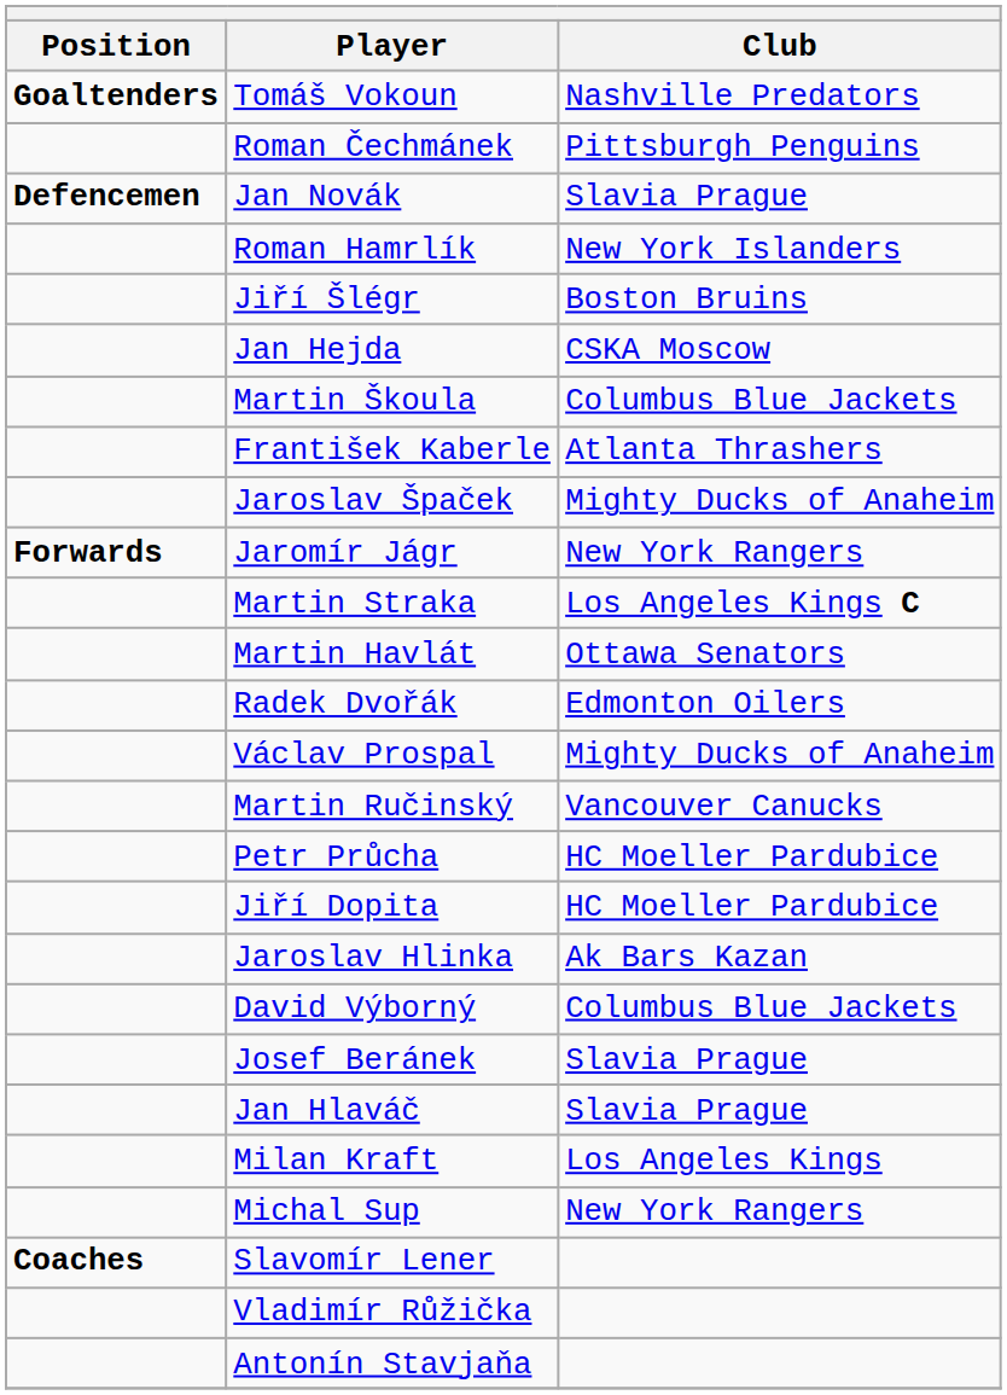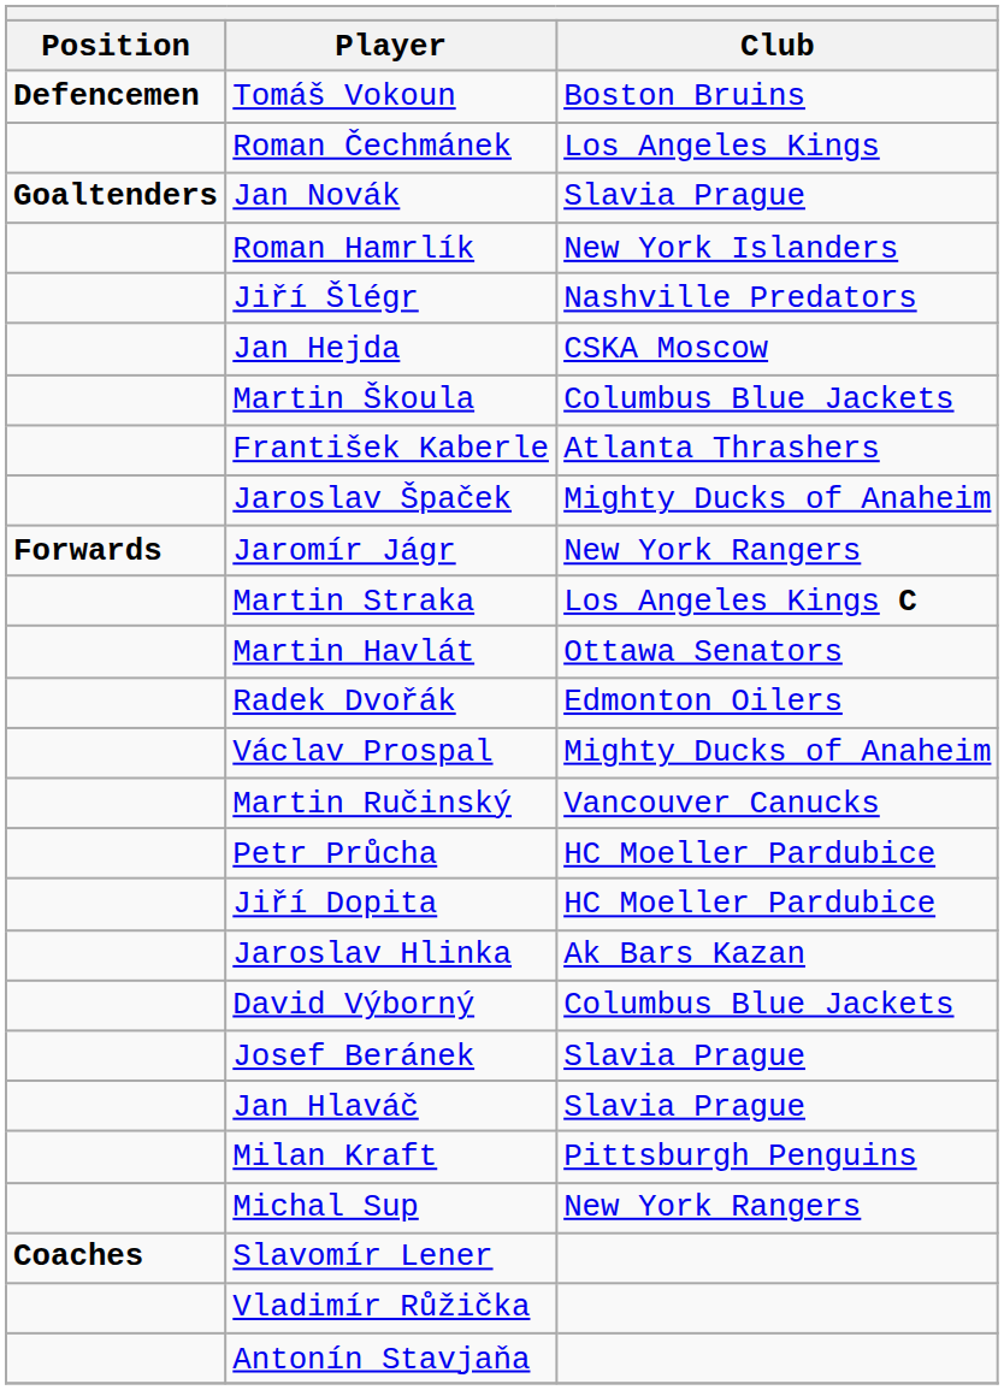Tomáš Vokoun | Position: Goaltenders -> Defencemen
Tomáš Vokoun | Club: Nashville Predators -> Boston Bruins
Roman Čechmánek | Club: Pittsburgh Penguins -> Los Angeles Kings
Jan Novák | Position: Defencemen -> Goaltenders
Jiří Šlégr | Club: Boston Bruins -> Nashville Predators
Milan Kraft | Club: Los Angeles Kings -> Pittsburgh Penguins
